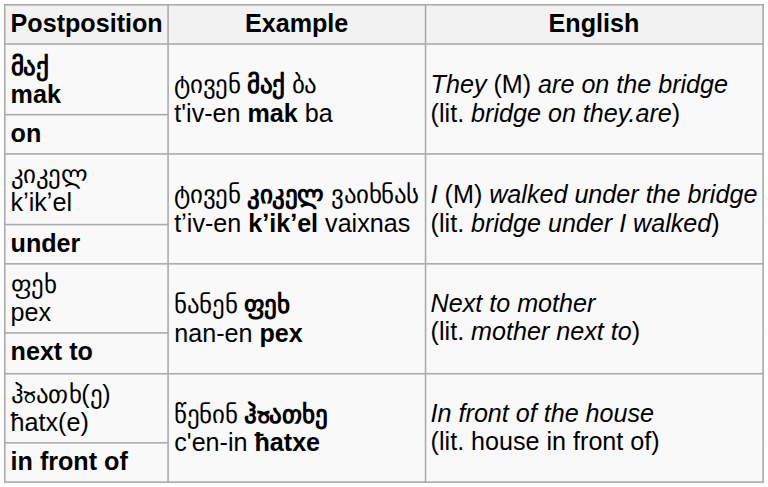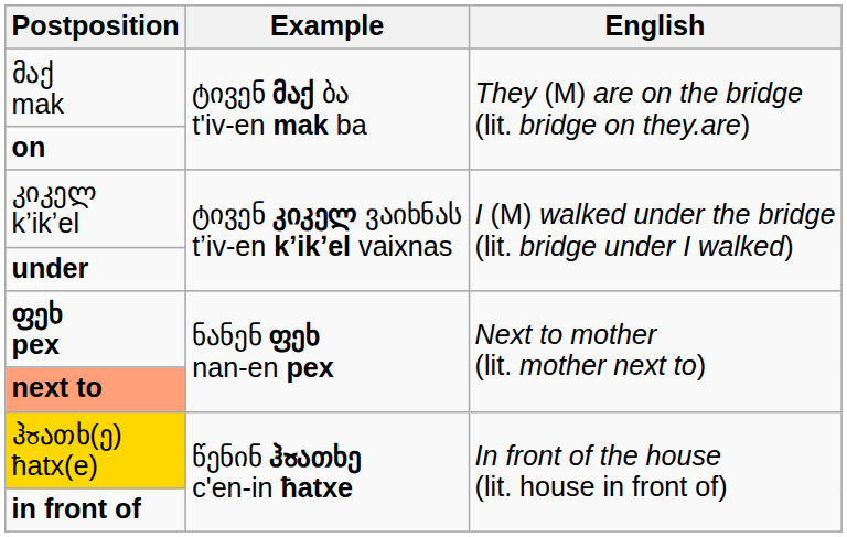მაქ mak | Postposition: bold -> normal
ფეხ pex | Postposition: normal -> bold
next to | Postposition: no background -> lightsalmon background
ჰჾათხ(ე) ħatx(e) | Postposition: no background -> gold background
